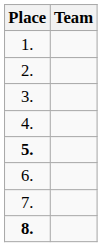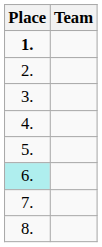1. | Place: normal -> bold
5. | Place: bold -> normal
6. | Place: no background -> paleturquoise background
8. | Place: bold -> normal
